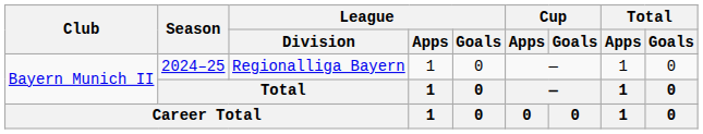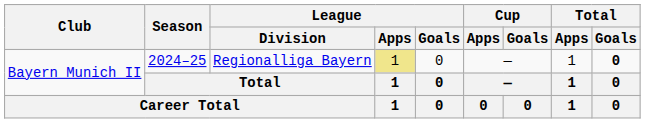Bayern Munich II / Regionalliga Bayern | League / Apps: no background -> khaki background
Bayern Munich II / Regionalliga Bayern | Total / Goals: normal -> bold
